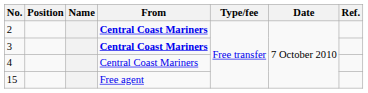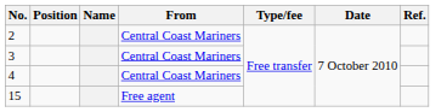2 | From: bold -> normal
3 | From: bold -> normal
